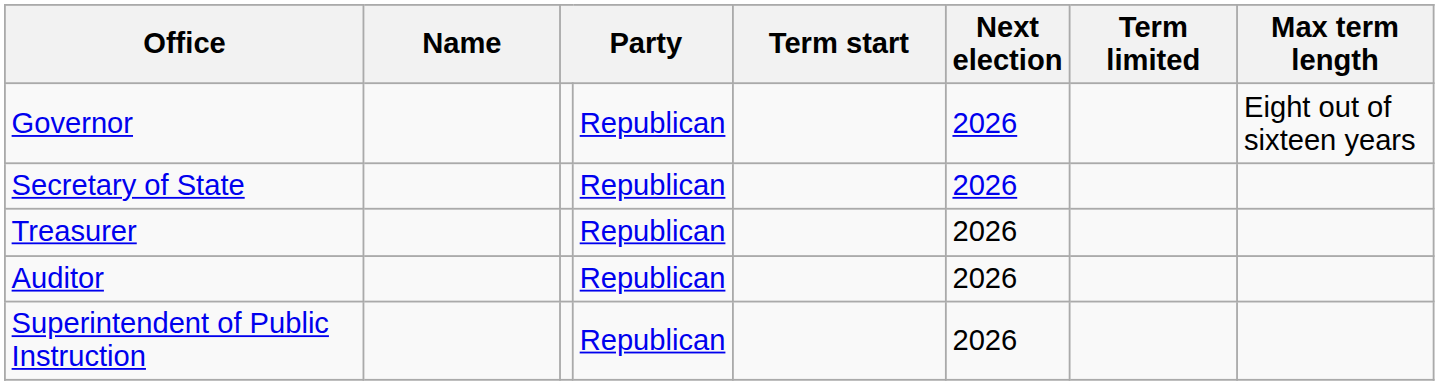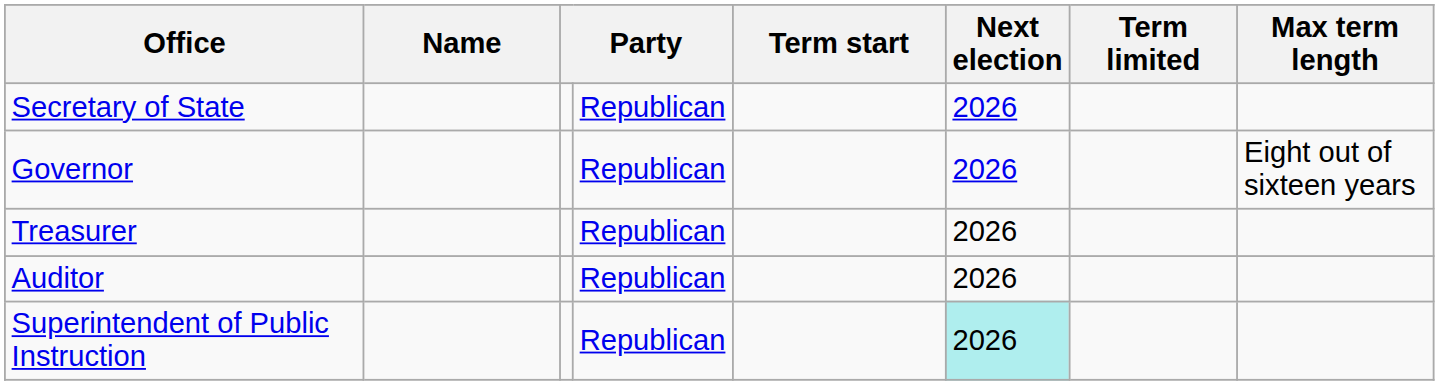rows swapped: Governor <-> Secretary of State
Superintendent of Public Instruction | Next election: no background -> paleturquoise background
